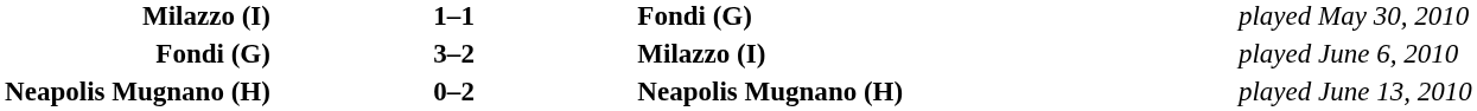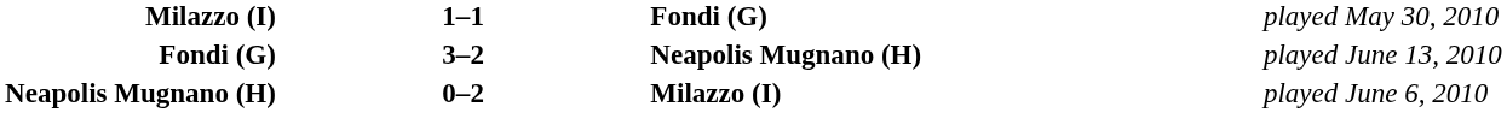row 2 | column 3: Milazzo (I) -> Neapolis Mugnano (H)
row 2 | column 4: played June 6, 2010 -> played June 13, 2010
row 3 | column 3: Neapolis Mugnano (H) -> Milazzo (I)
row 3 | column 4: played June 13, 2010 -> played June 6, 2010
